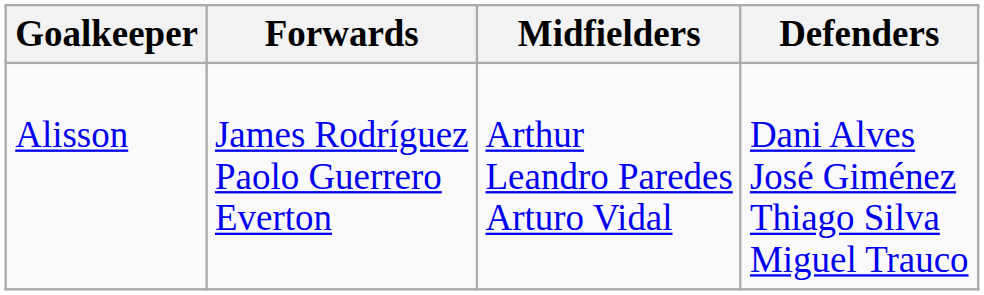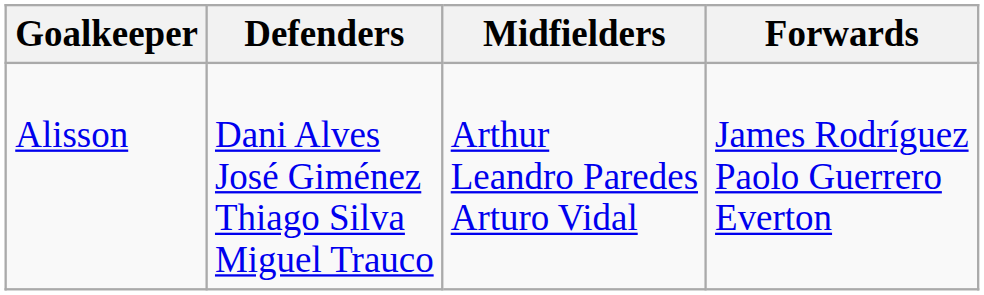columns swapped: Defenders <-> Forwards
